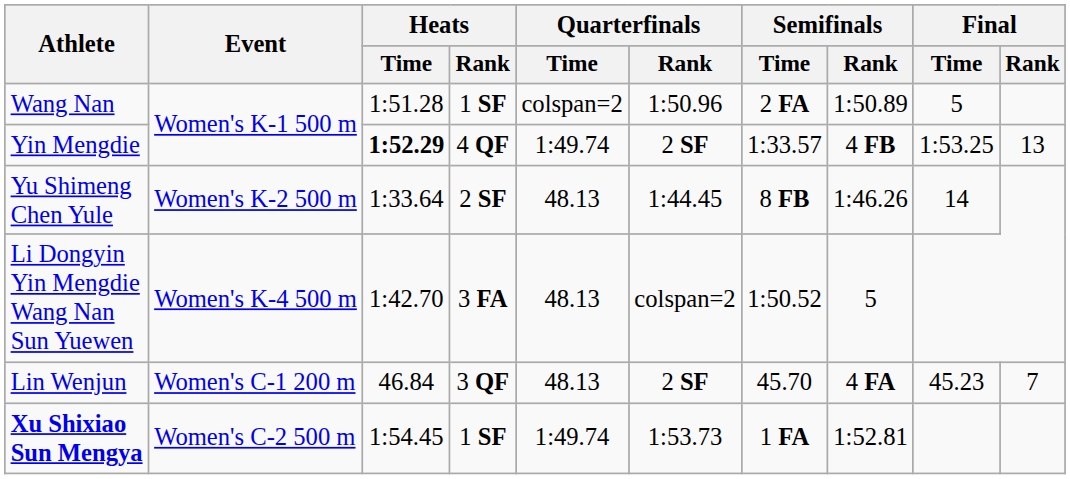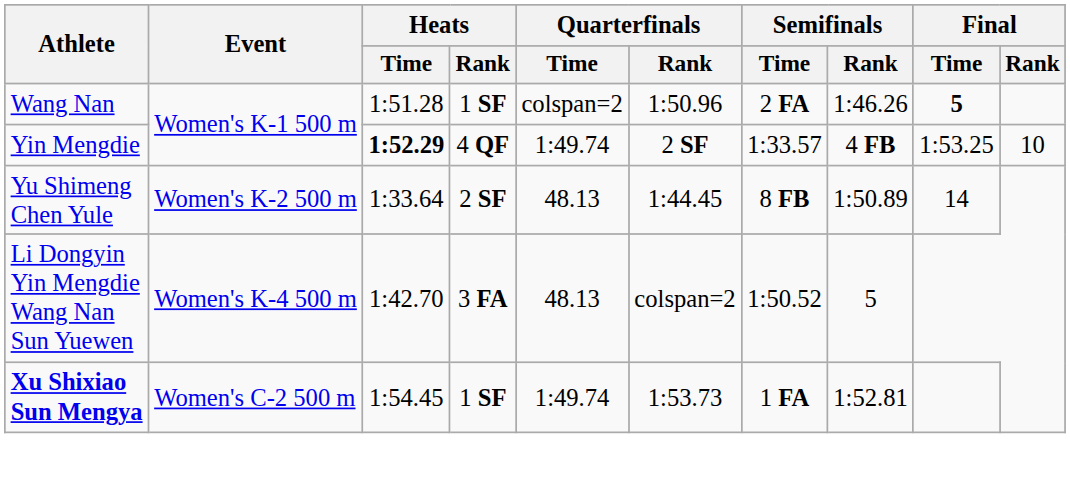Wang Nan | Semifinals / Rank: 1:50.89 -> 1:46.26
Wang Nan | Final / Time: normal -> bold
Yin Mengdie | Final / Rank: 13 -> 10
Yu Shimeng Chen Yule | Semifinals / Rank: 1:46.26 -> 1:50.89
- row: Lin Wenjun | Women's C-1 200 m | 46.84 | 3 QF | 48.13 | 2 SF | 45.70 | 4 FA | 45.23 | 7
